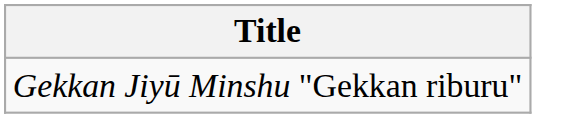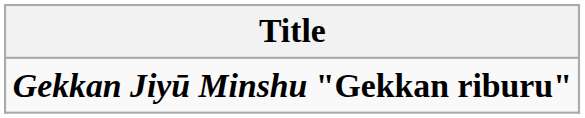row 2 | column 1: normal -> bold
